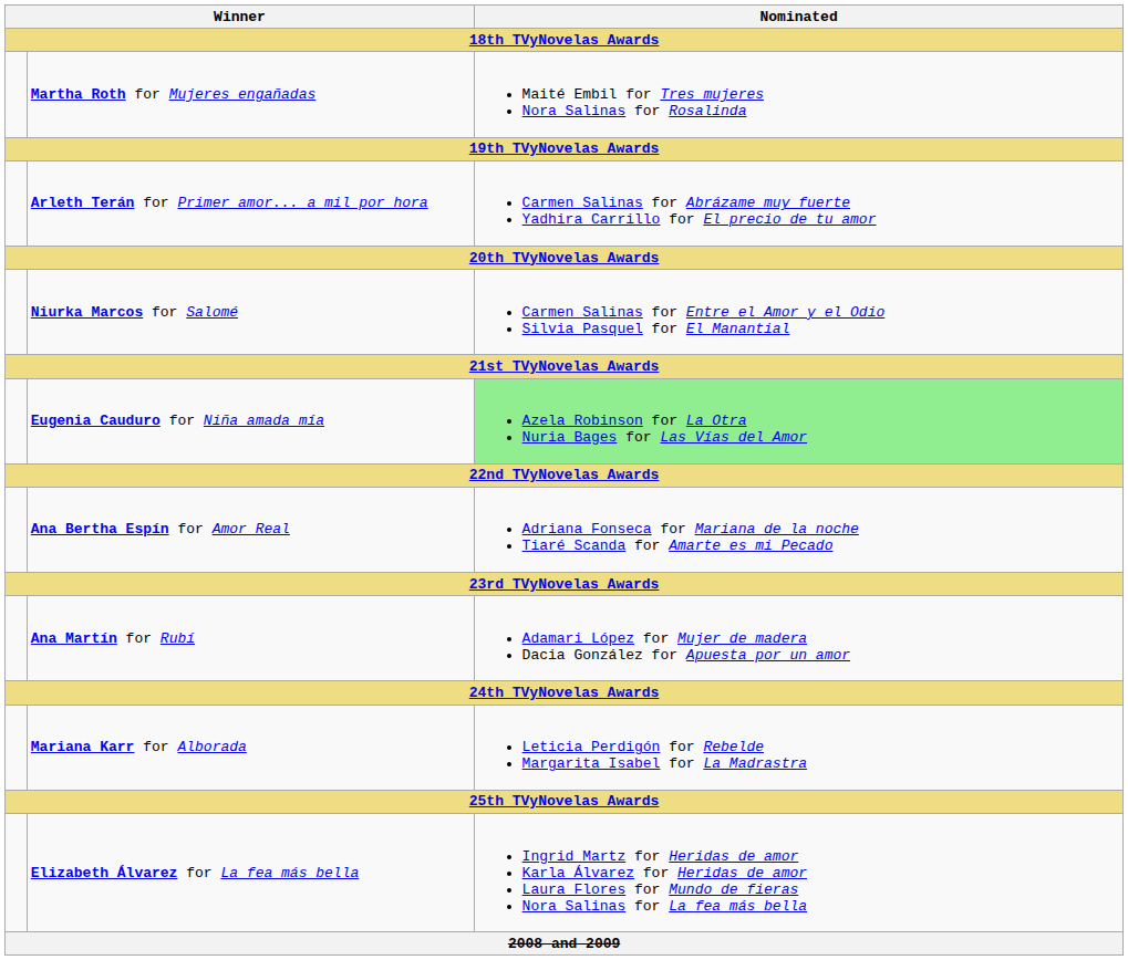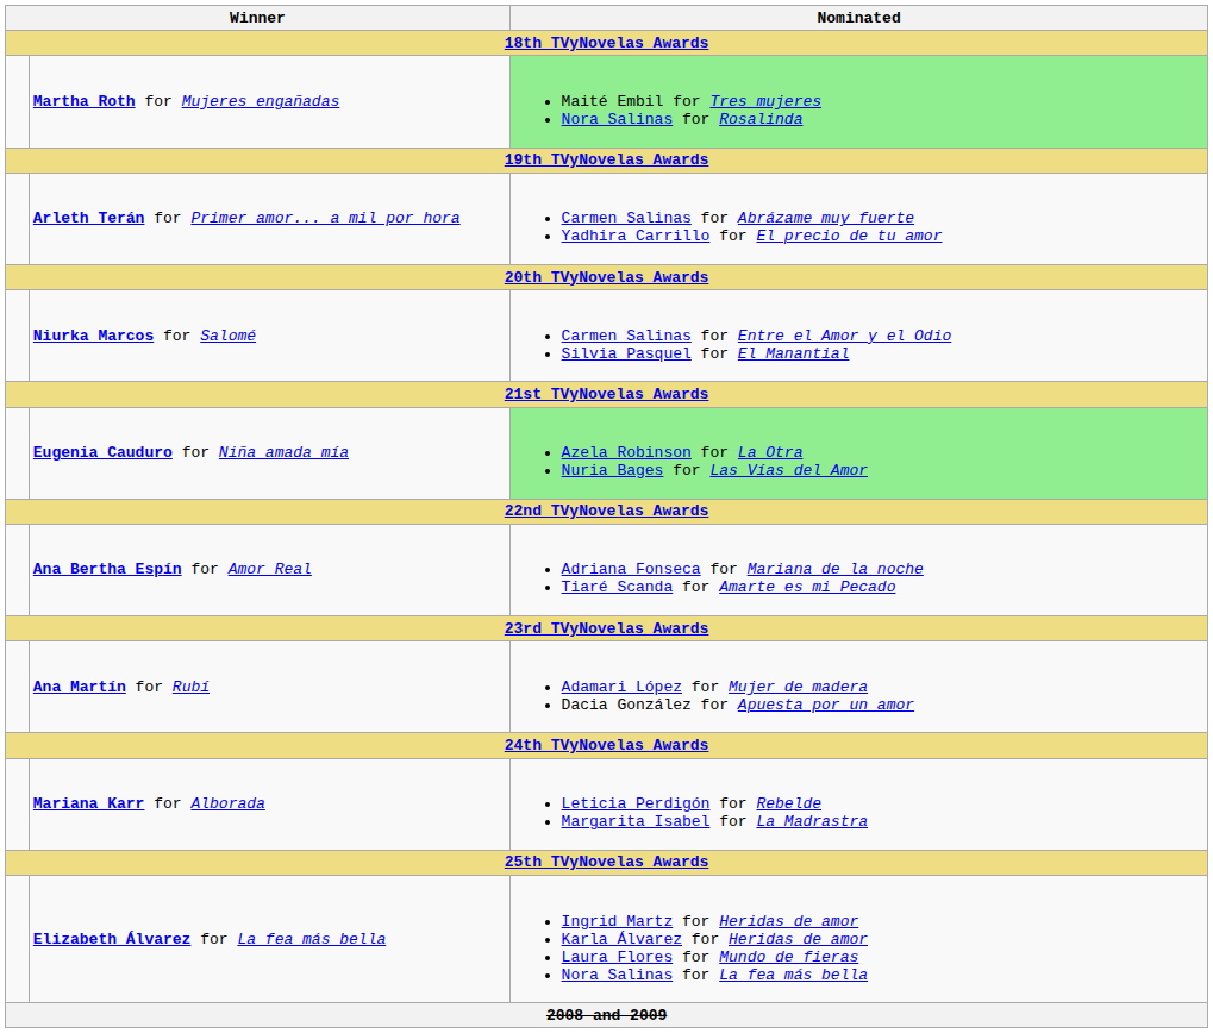Martha Roth for Mujeres engañadas | Nominated: no background -> lightgreen background
